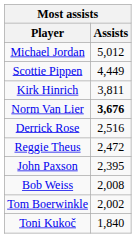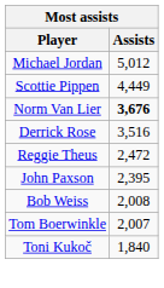- row: Kirk Hinrich | 3,811
Derrick Rose | Assists: 2,516 -> 3,516
Tom Boerwinkle | Assists: 2,002 -> 2,007
